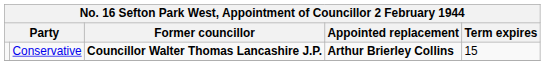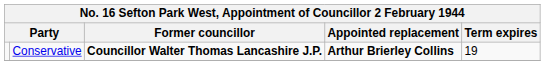Conservative | Term expires: 15 -> 19
